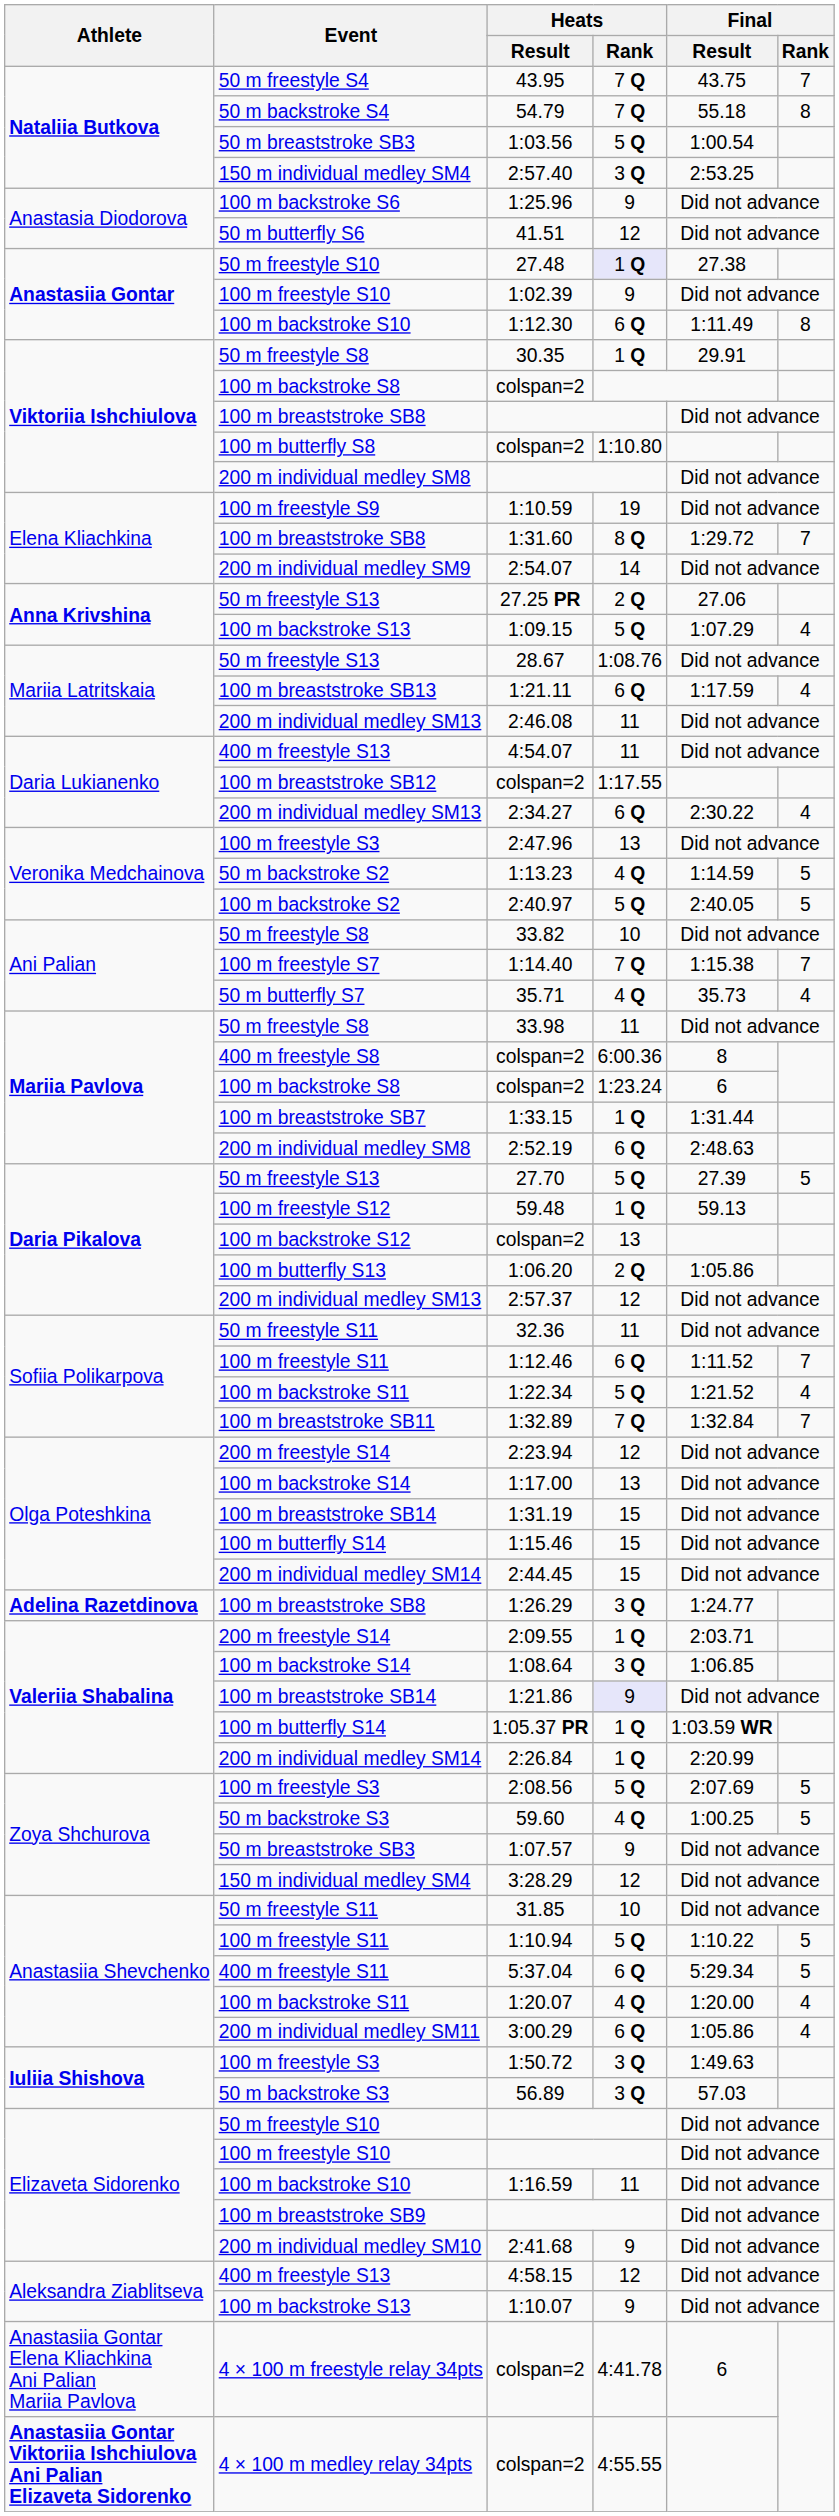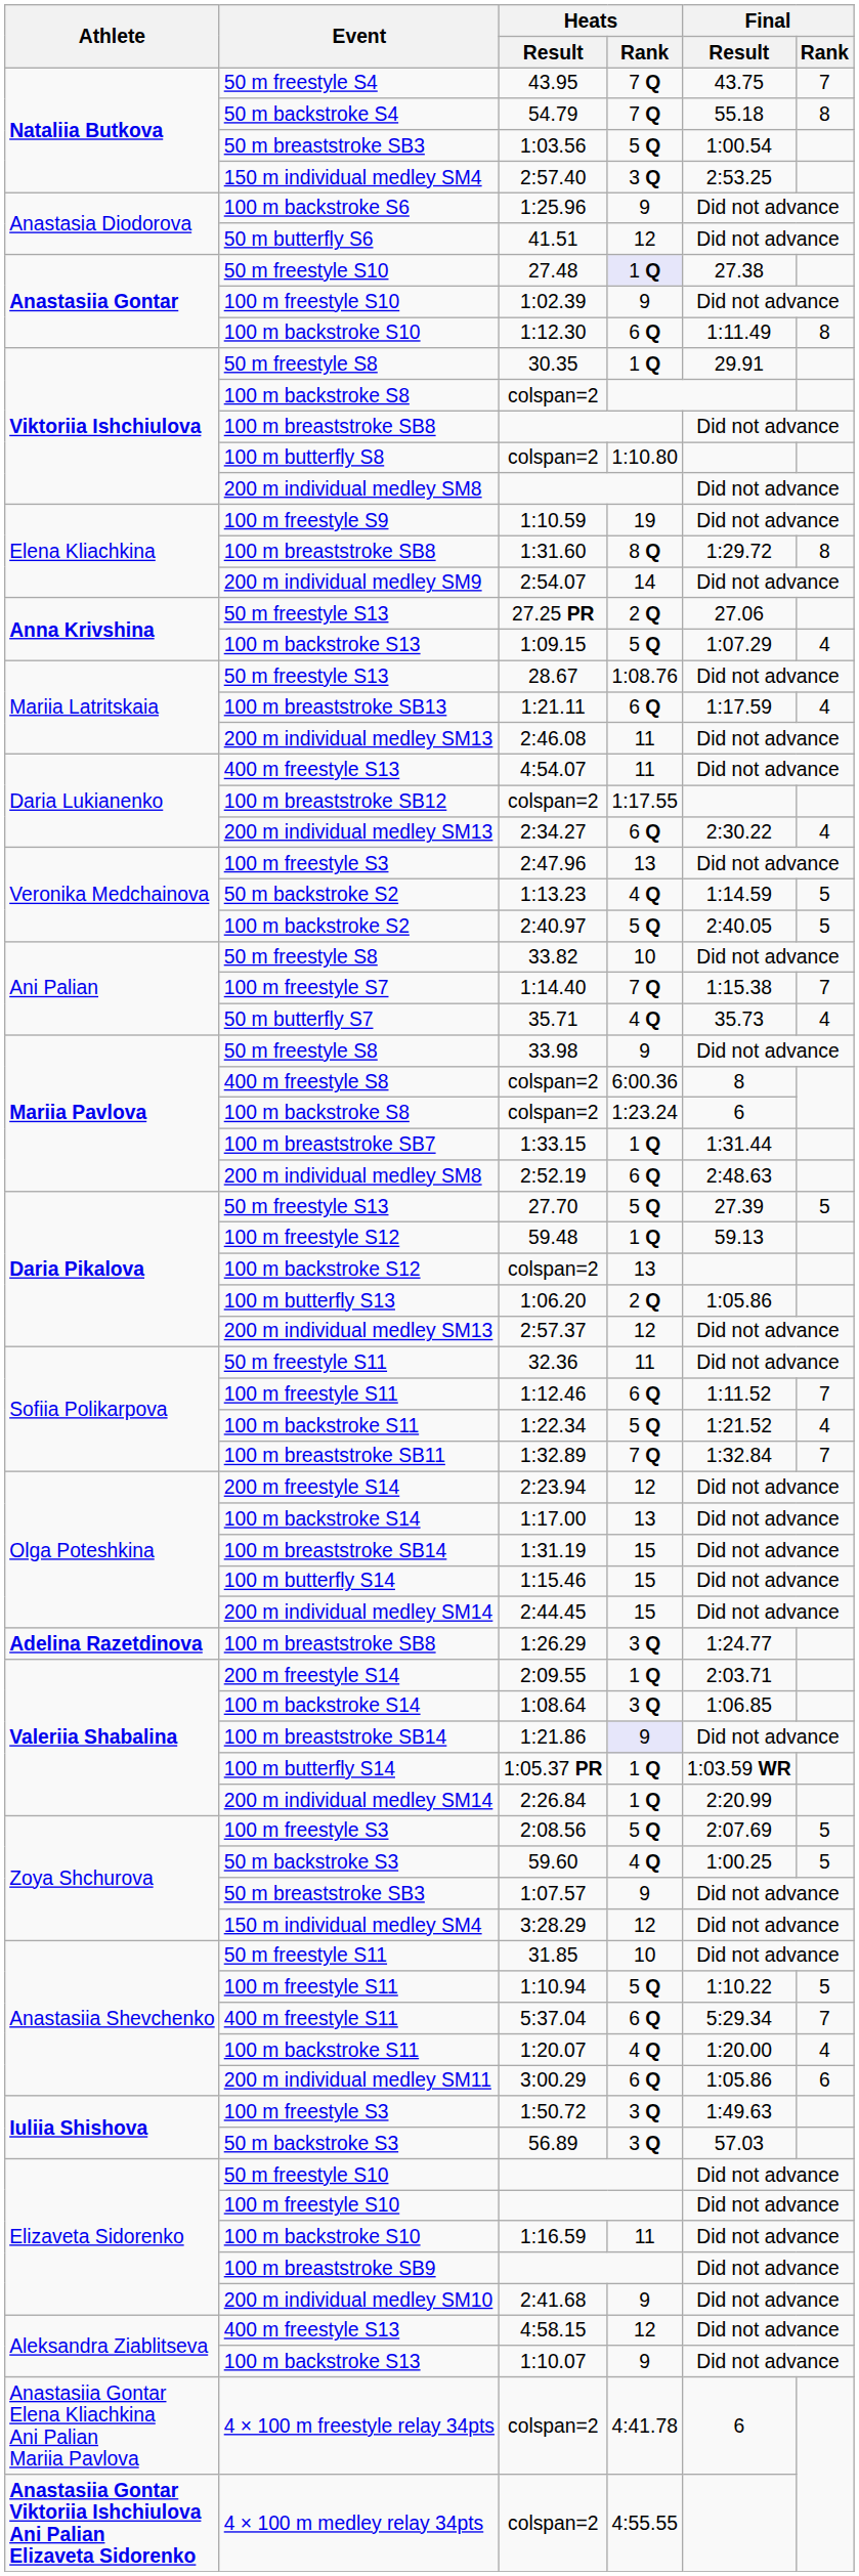1:31.60 | Final / Rank: 7 -> 8
33.98 | Heats / Rank: 11 -> 9
5:37.04 | Final / Rank: 5 -> 7
3:00.29 | Final / Rank: 4 -> 6
